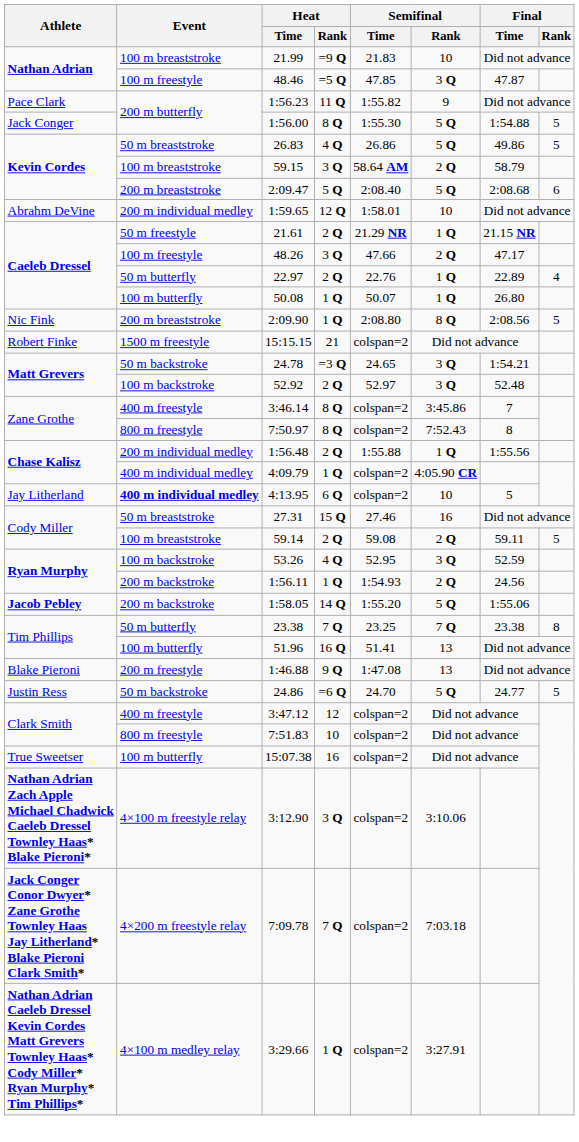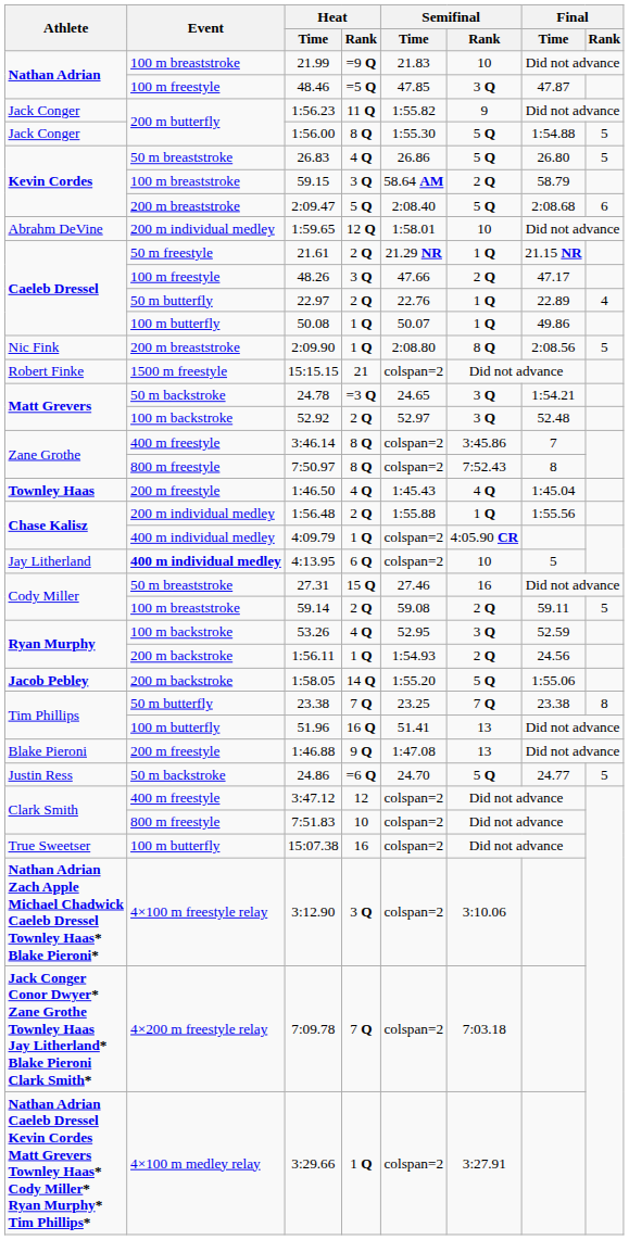1:56.23 | Athlete: Pace Clark -> Jack Conger
26.83 | Final / Time: 49.86 -> 26.80
50.08 | Final / Time: 26.80 -> 49.86
+ row: Townley Haas | 200 m freestyle | 1:46.50 | 4 Q | 1:45.43 | 4 Q | 1:45.04
